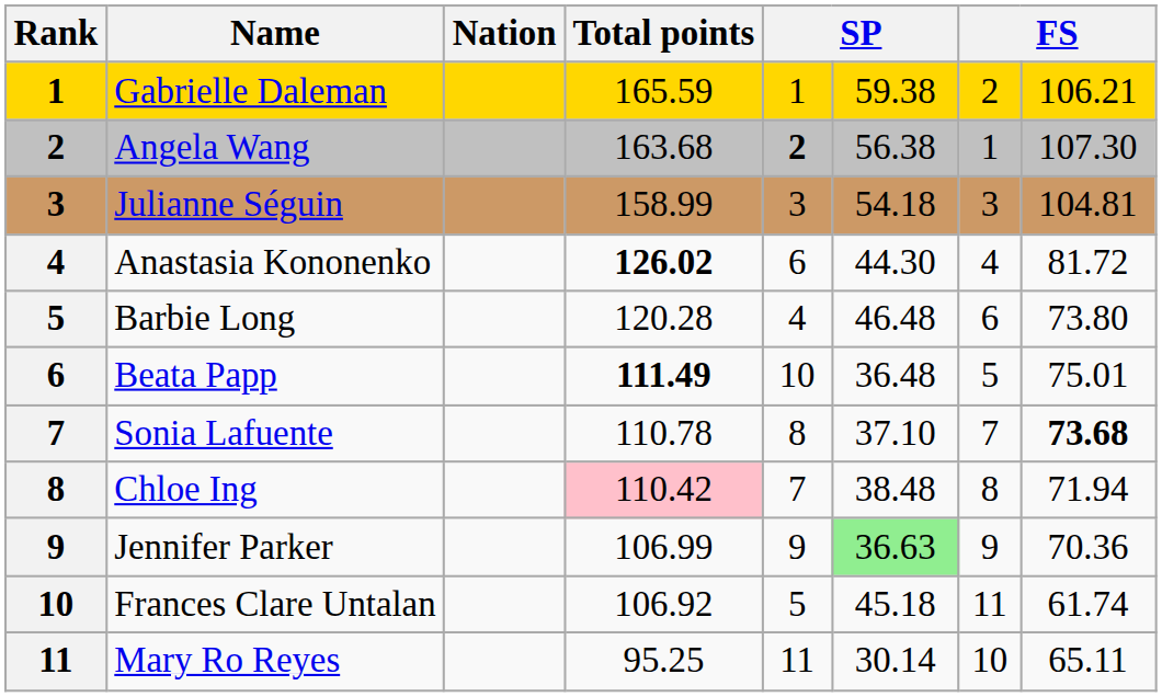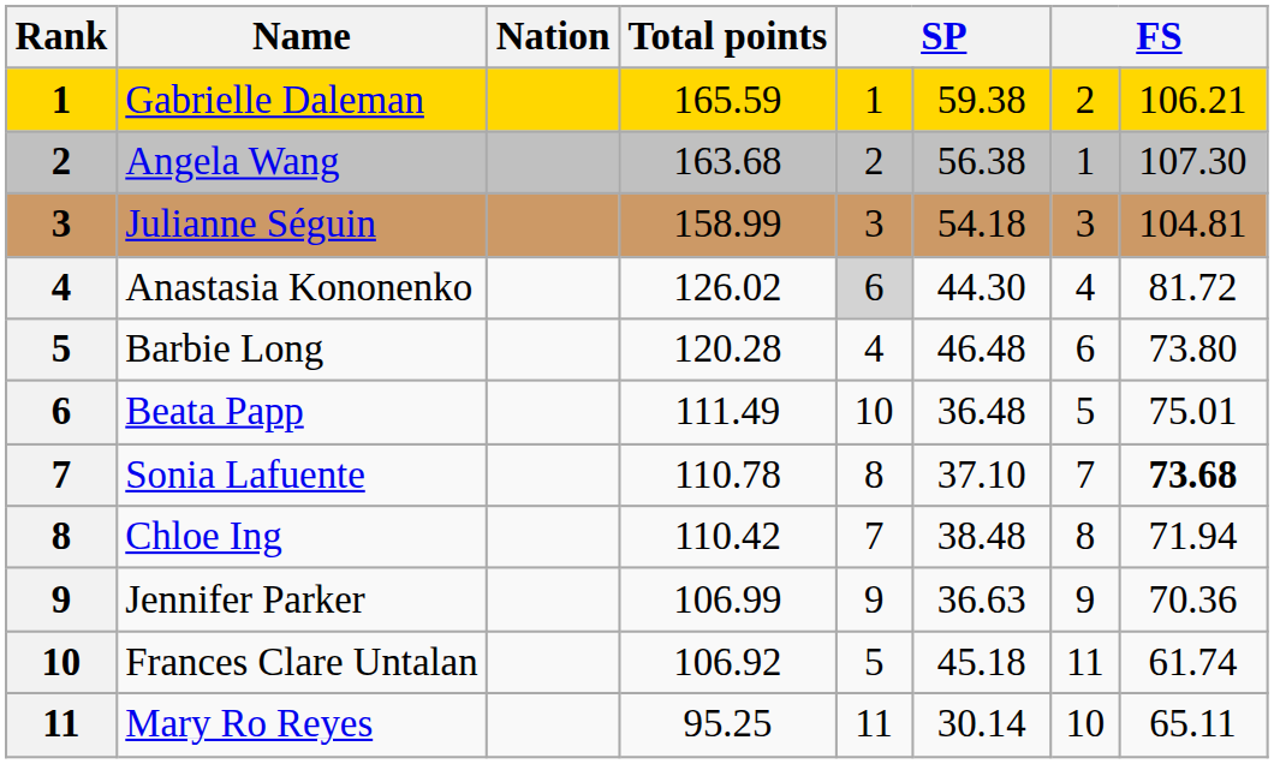Angela Wang | column 5: bold -> normal
Anastasia Kononenko | Total points: bold -> normal
Anastasia Kononenko | column 5: no background -> lightgrey background
Beata Papp | Total points: bold -> normal
Chloe Ing | Total points: pink background -> no background
Jennifer Parker | column 6: lightgreen background -> no background
